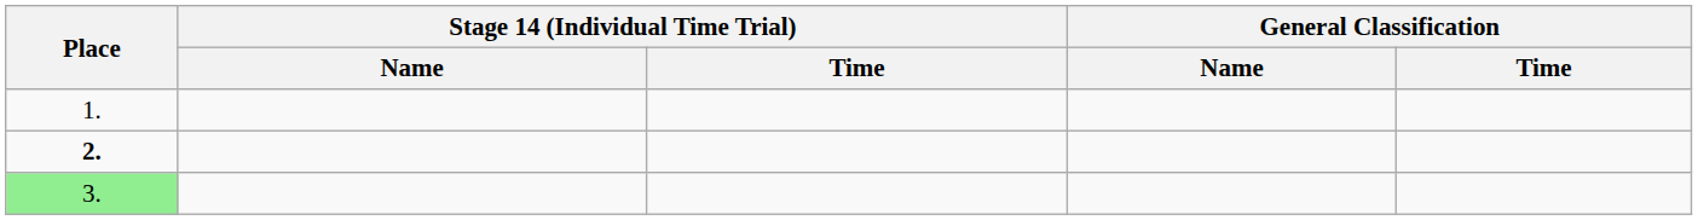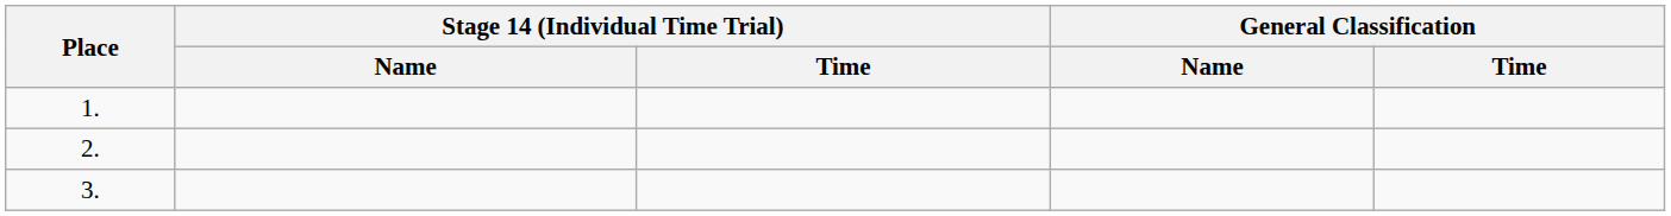2. | Place: bold -> normal
3. | Place: lightgreen background -> no background
